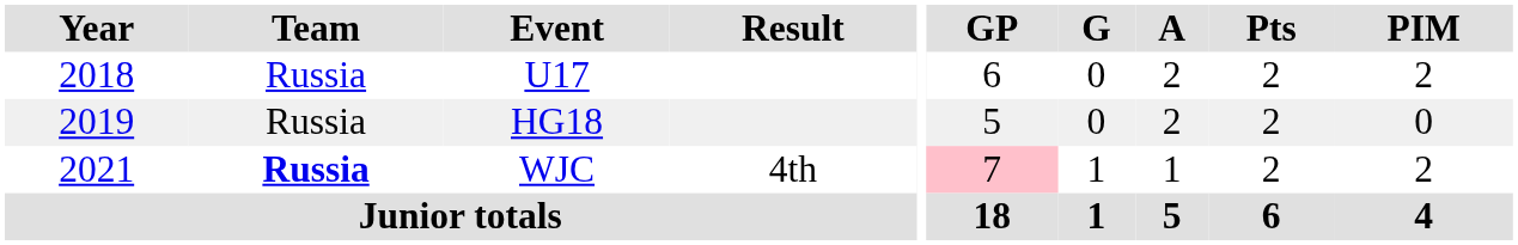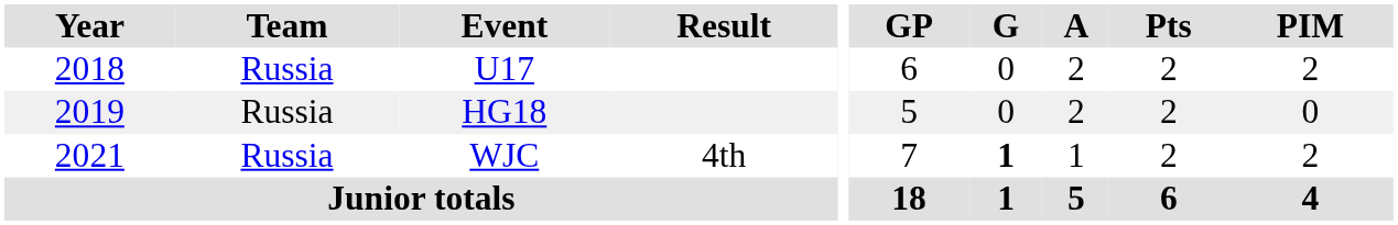WJC | Team: bold -> normal
WJC | GP: pink background -> no background
WJC | G: normal -> bold
